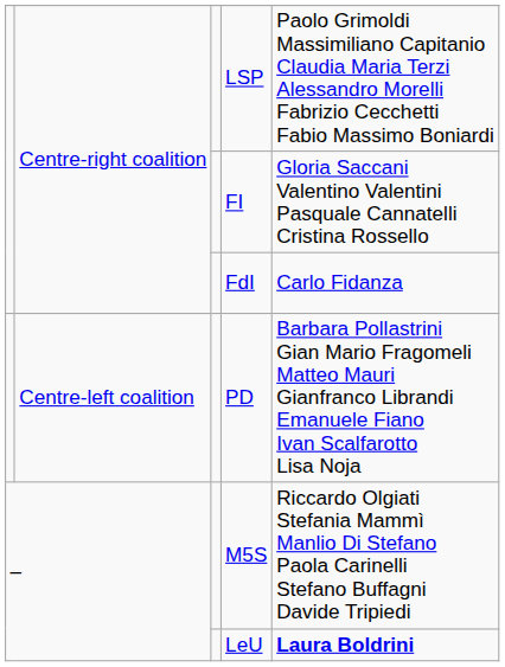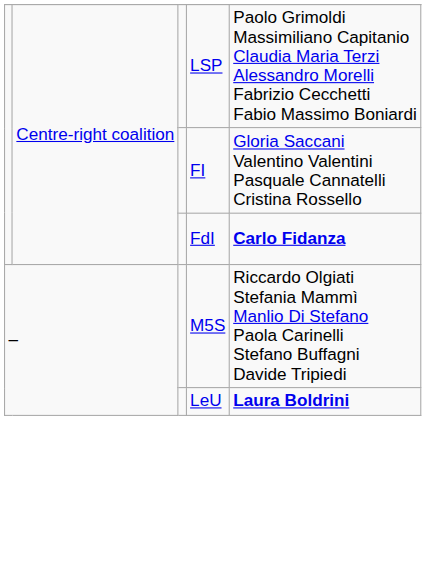FdI | column 5: normal -> bold
- row: Centre-left coalition | PD | Barbara Pollastrini Gian Mario Fragomeli Matteo Mauri Gianfranco Librandi Emanuele Fiano Ivan Scalfarotto Lisa Noja
